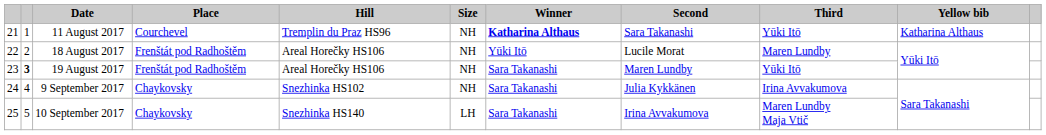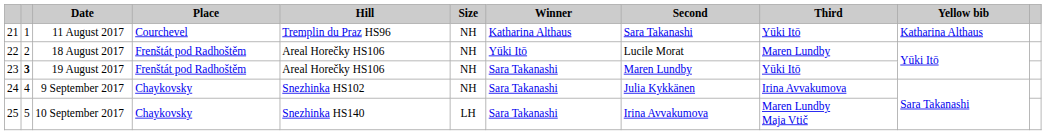11 August 2017 | Winner: bold -> normal
